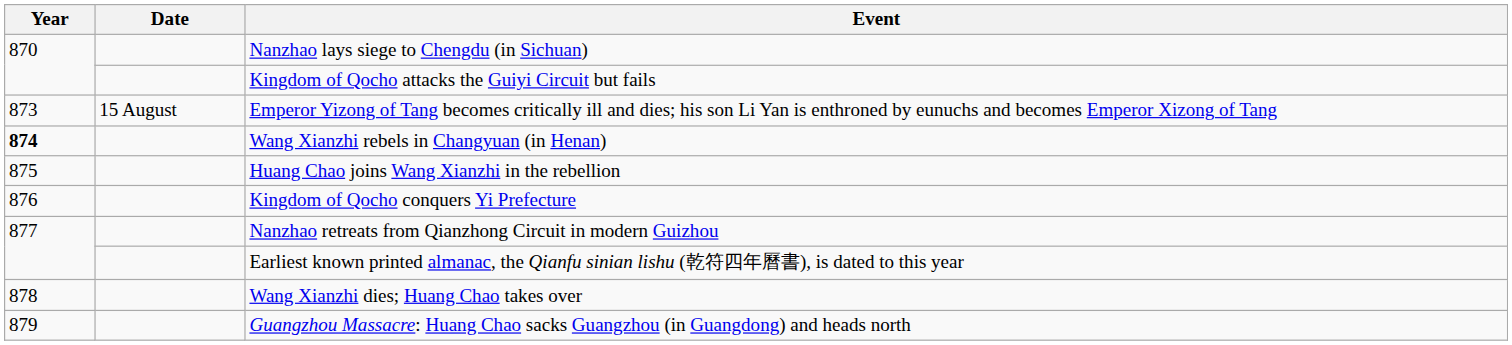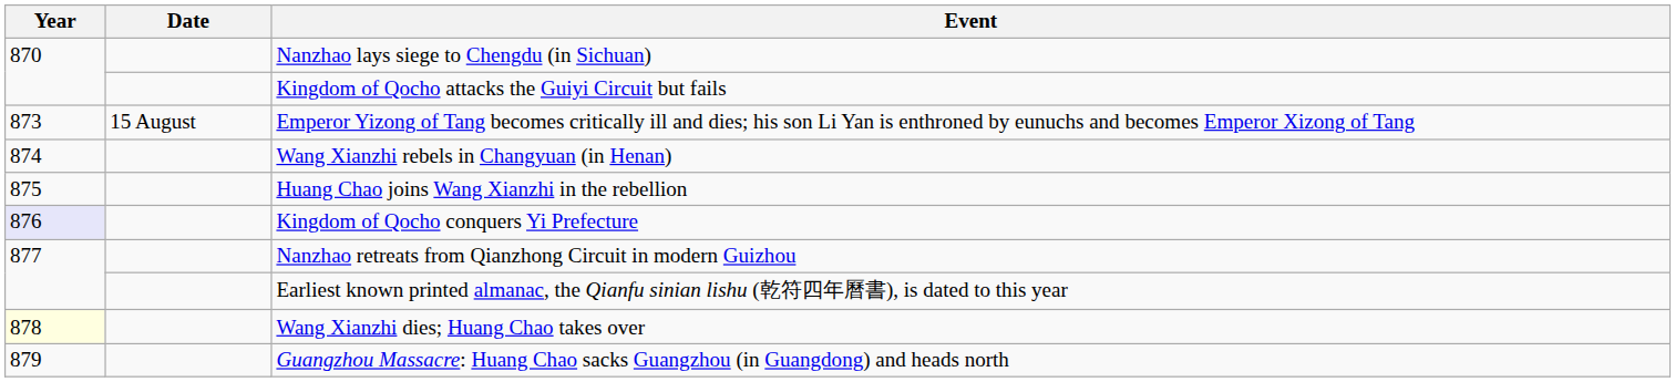Wang Xianzhi rebels in Changyuan (in Henan) | Year: bold -> normal
Kingdom of Qocho conquers Yi Prefecture | Year: no background -> lavender background
Wang Xianzhi dies; Huang Chao takes over | Year: no background -> lightyellow background
